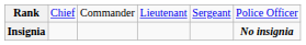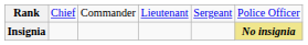Insignia | column 6: no background -> khaki background
